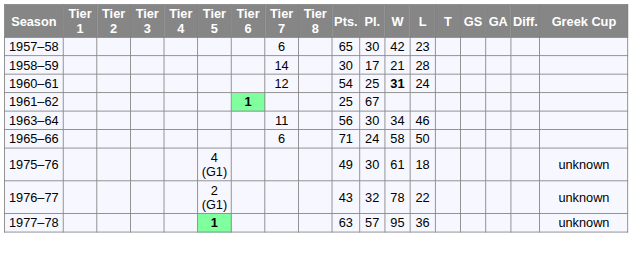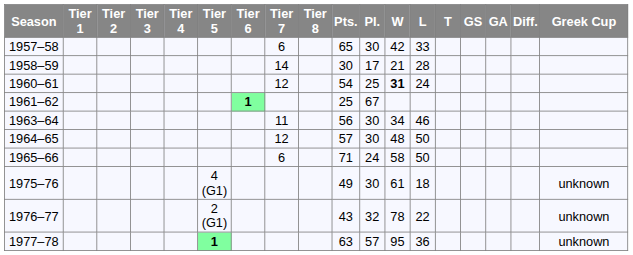1957–58 | L: 23 -> 33
+ row: 1964–65 | 12 | 57 | 30 | 48 | 50
